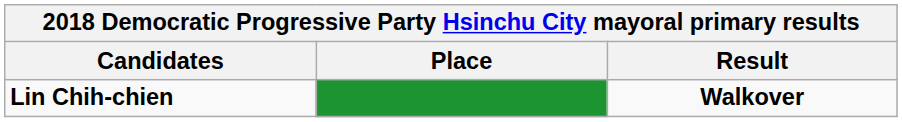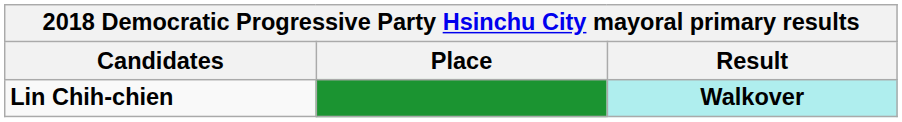Lin Chih-chien | Result: no background -> paleturquoise background
